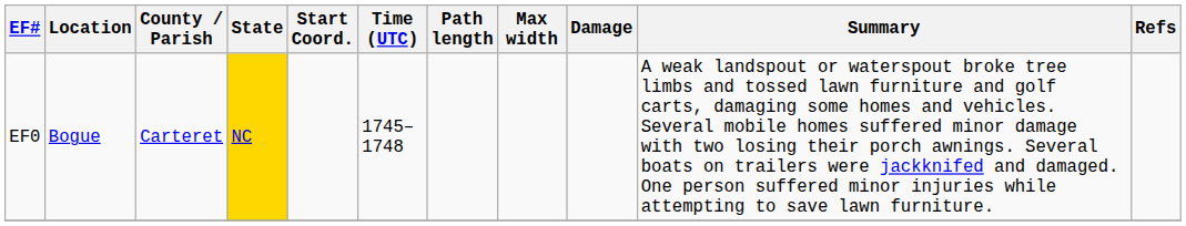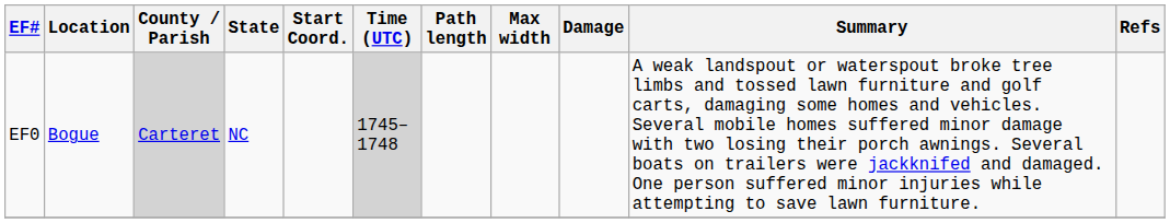EF0 | County / Parish: no background -> lightgrey background
EF0 | State: gold background -> no background
EF0 | Time (UTC): no background -> lightgrey background
